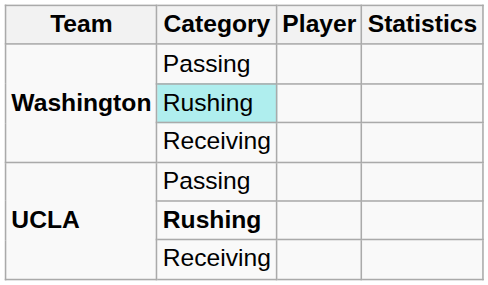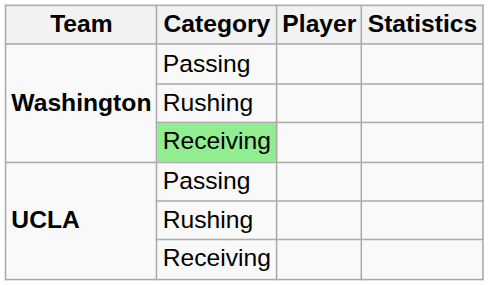Washington / Rushing | Category: paleturquoise background -> no background
Washington / Receiving | Category: no background -> lightgreen background
UCLA / Rushing | Category: bold -> normal
